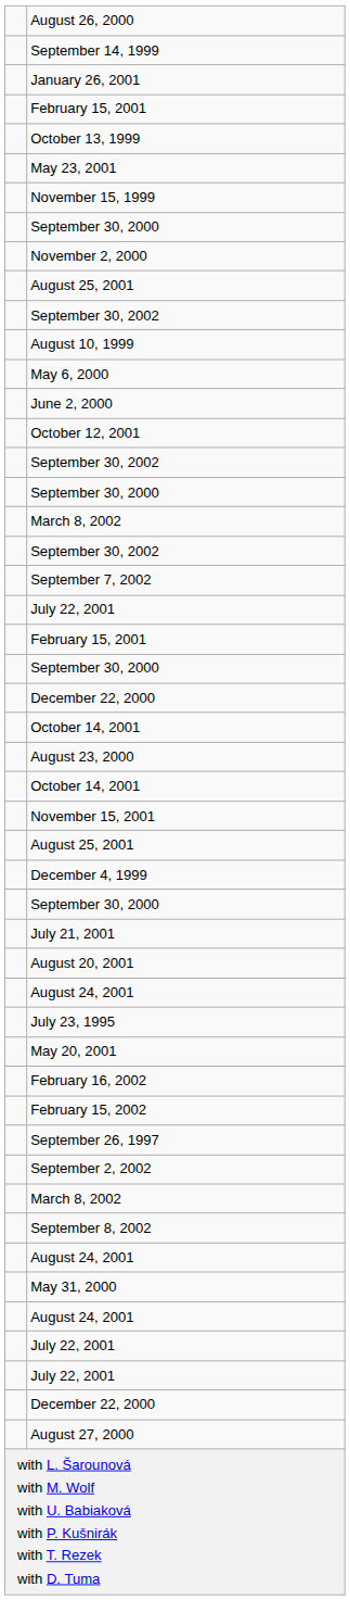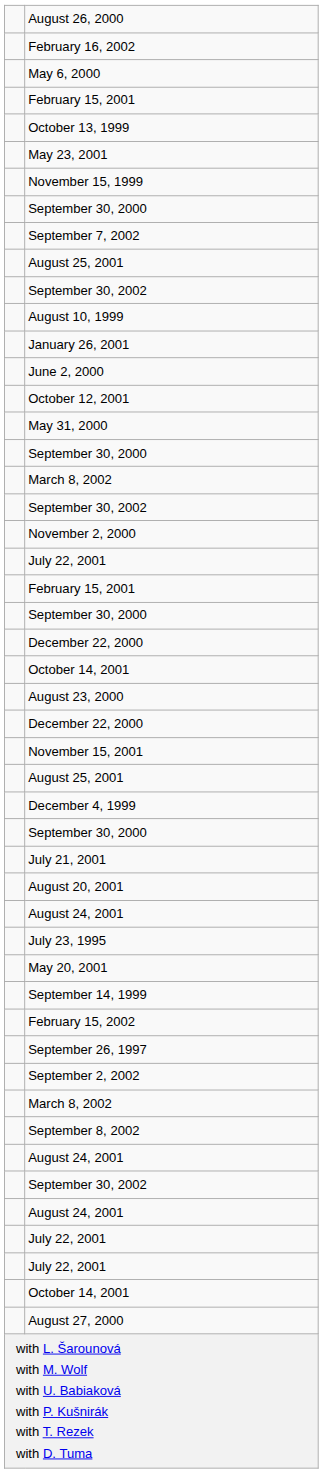row 2 | column 2: September 14, 1999 -> February 16, 2002
row 3 | column 2: January 26, 2001 -> May 6, 2000
row 9 | column 2: November 2, 2000 -> September 7, 2002
row 13 | column 2: May 6, 2000 -> January 26, 2001
row 16 | column 2: September 30, 2002 -> May 31, 2000
row 20 | column 2: September 7, 2002 -> November 2, 2000
row 27 | column 2: October 14, 2001 -> December 22, 2000
row 37 | column 2: February 16, 2002 -> September 14, 1999
row 44 | column 2: May 31, 2000 -> September 30, 2002
row 48 | column 2: December 22, 2000 -> October 14, 2001
